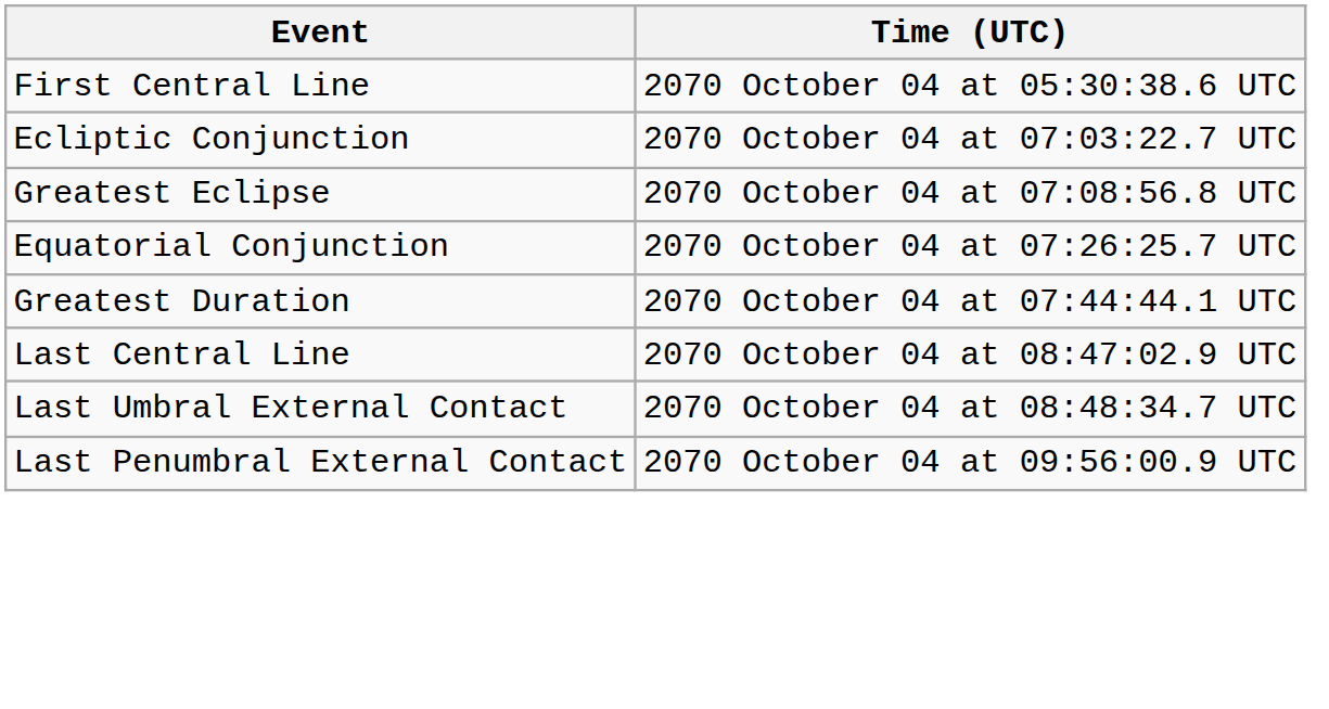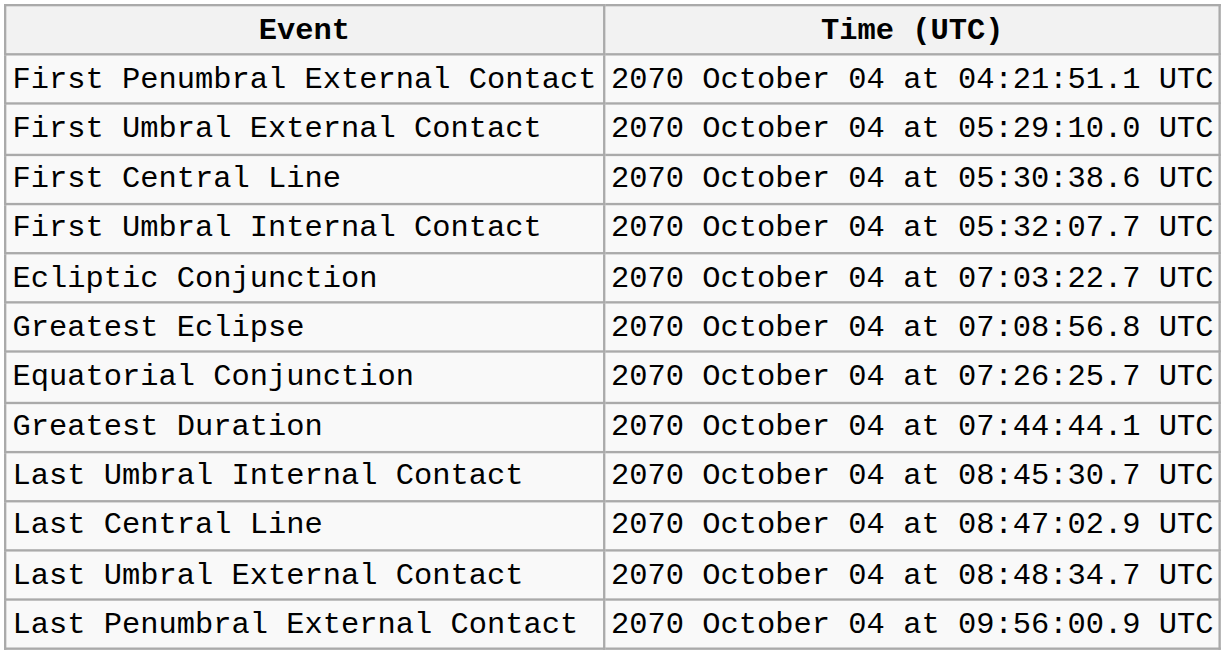+ row: First Penumbral External Contact | 2070 October 04 at 04:21:51.1 UTC
+ row: First Umbral External Contact | 2070 October 04 at 05:29:10.0 UTC
+ row: First Umbral Internal Contact | 2070 October 04 at 05:32:07.7 UTC
+ row: Last Umbral Internal Contact | 2070 October 04 at 08:45:30.7 UTC
